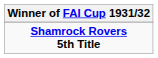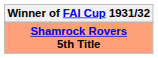row 2 | column 1: no background -> lightsalmon background
